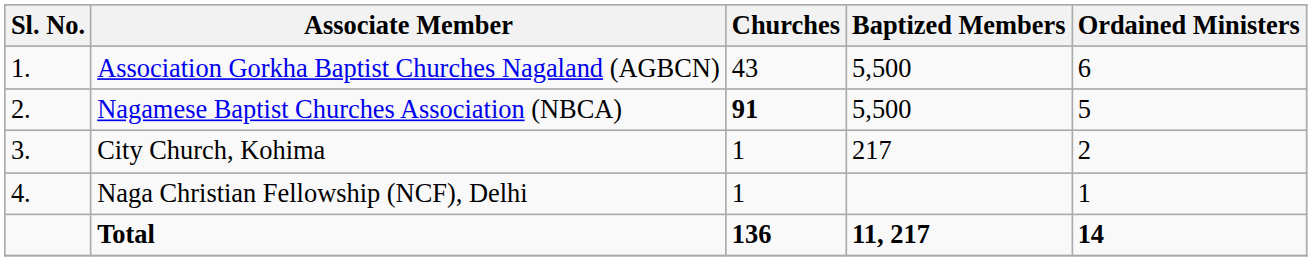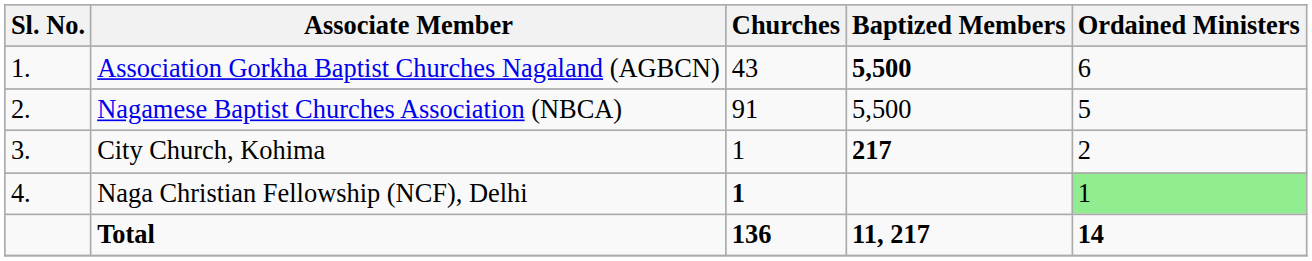Association Gorkha Baptist Churches Nagaland (AGBCN) | Baptized Members: normal -> bold
Nagamese Baptist Churches Association (NBCA) | Churches: bold -> normal
City Church, Kohima | Baptized Members: normal -> bold
Naga Christian Fellowship (NCF), Delhi | Churches: normal -> bold
Naga Christian Fellowship (NCF), Delhi | Ordained Ministers: no background -> lightgreen background
